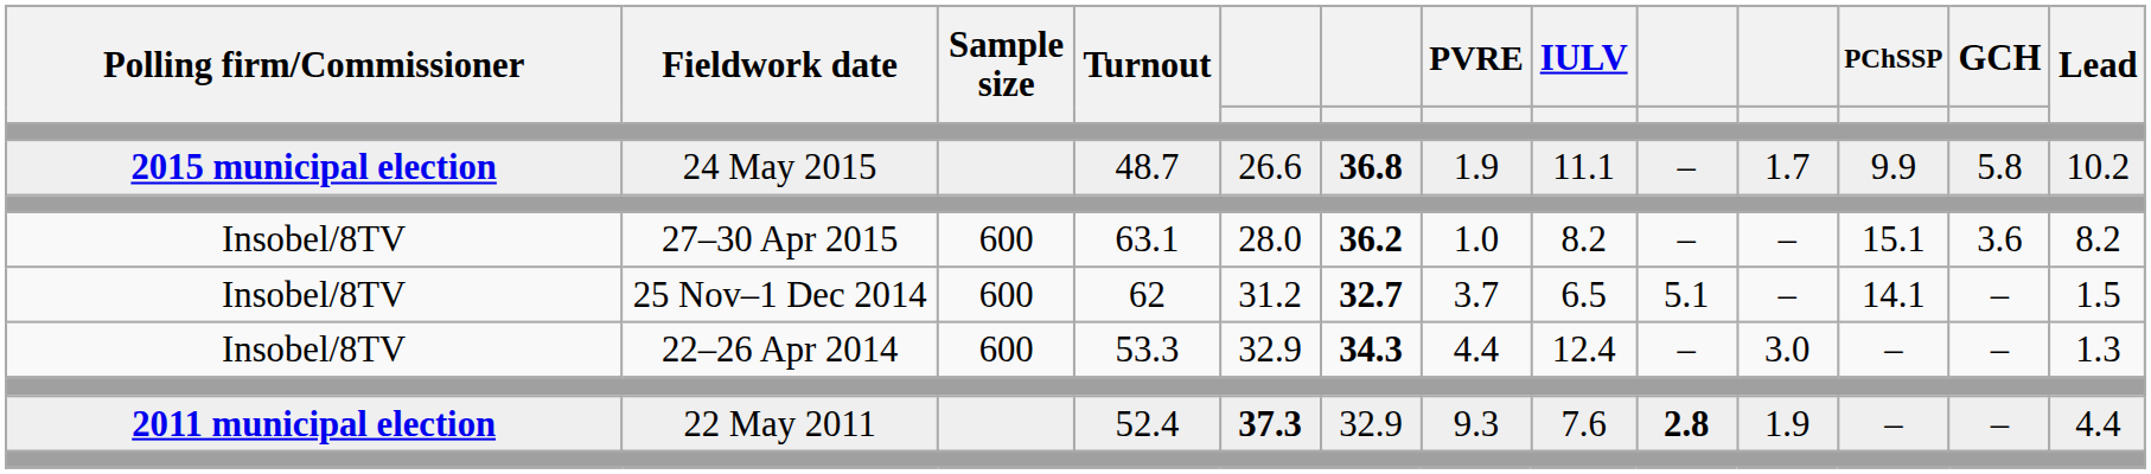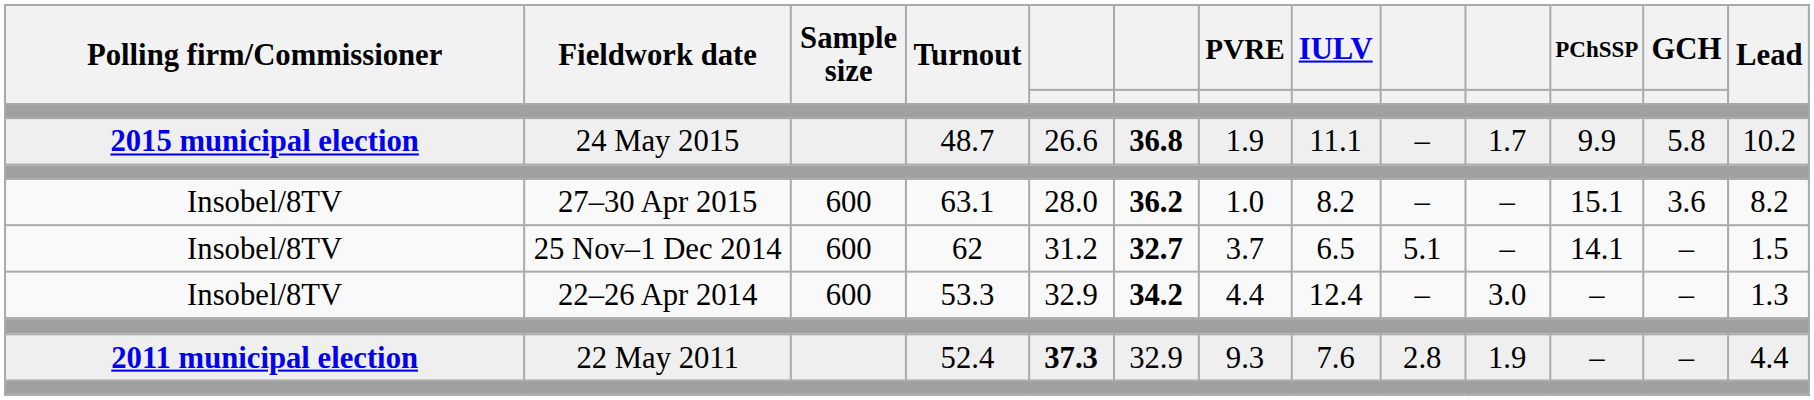22–26 Apr 2014 | column 6: 34.3 -> 34.2
22 May 2011 | column 9: bold -> normal
